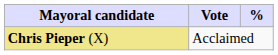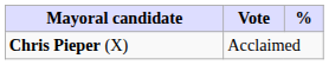Chris Pieper (X) | Mayoral candidate: khaki background -> no background
